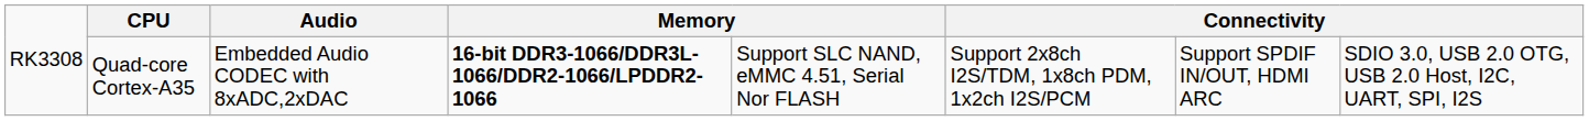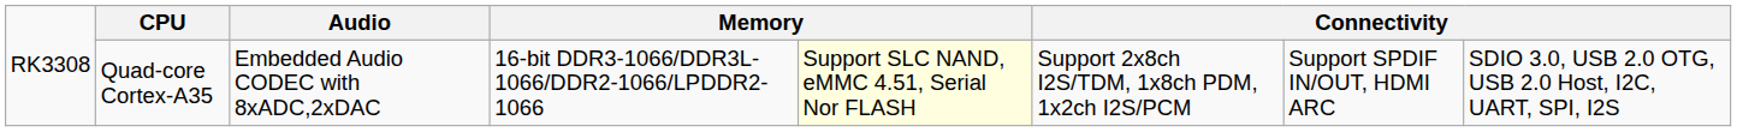RK3308 / Quad-core Cortex-A35 | column 4: bold -> normal
RK3308 / Quad-core Cortex-A35 | column 5: no background -> lightyellow background
